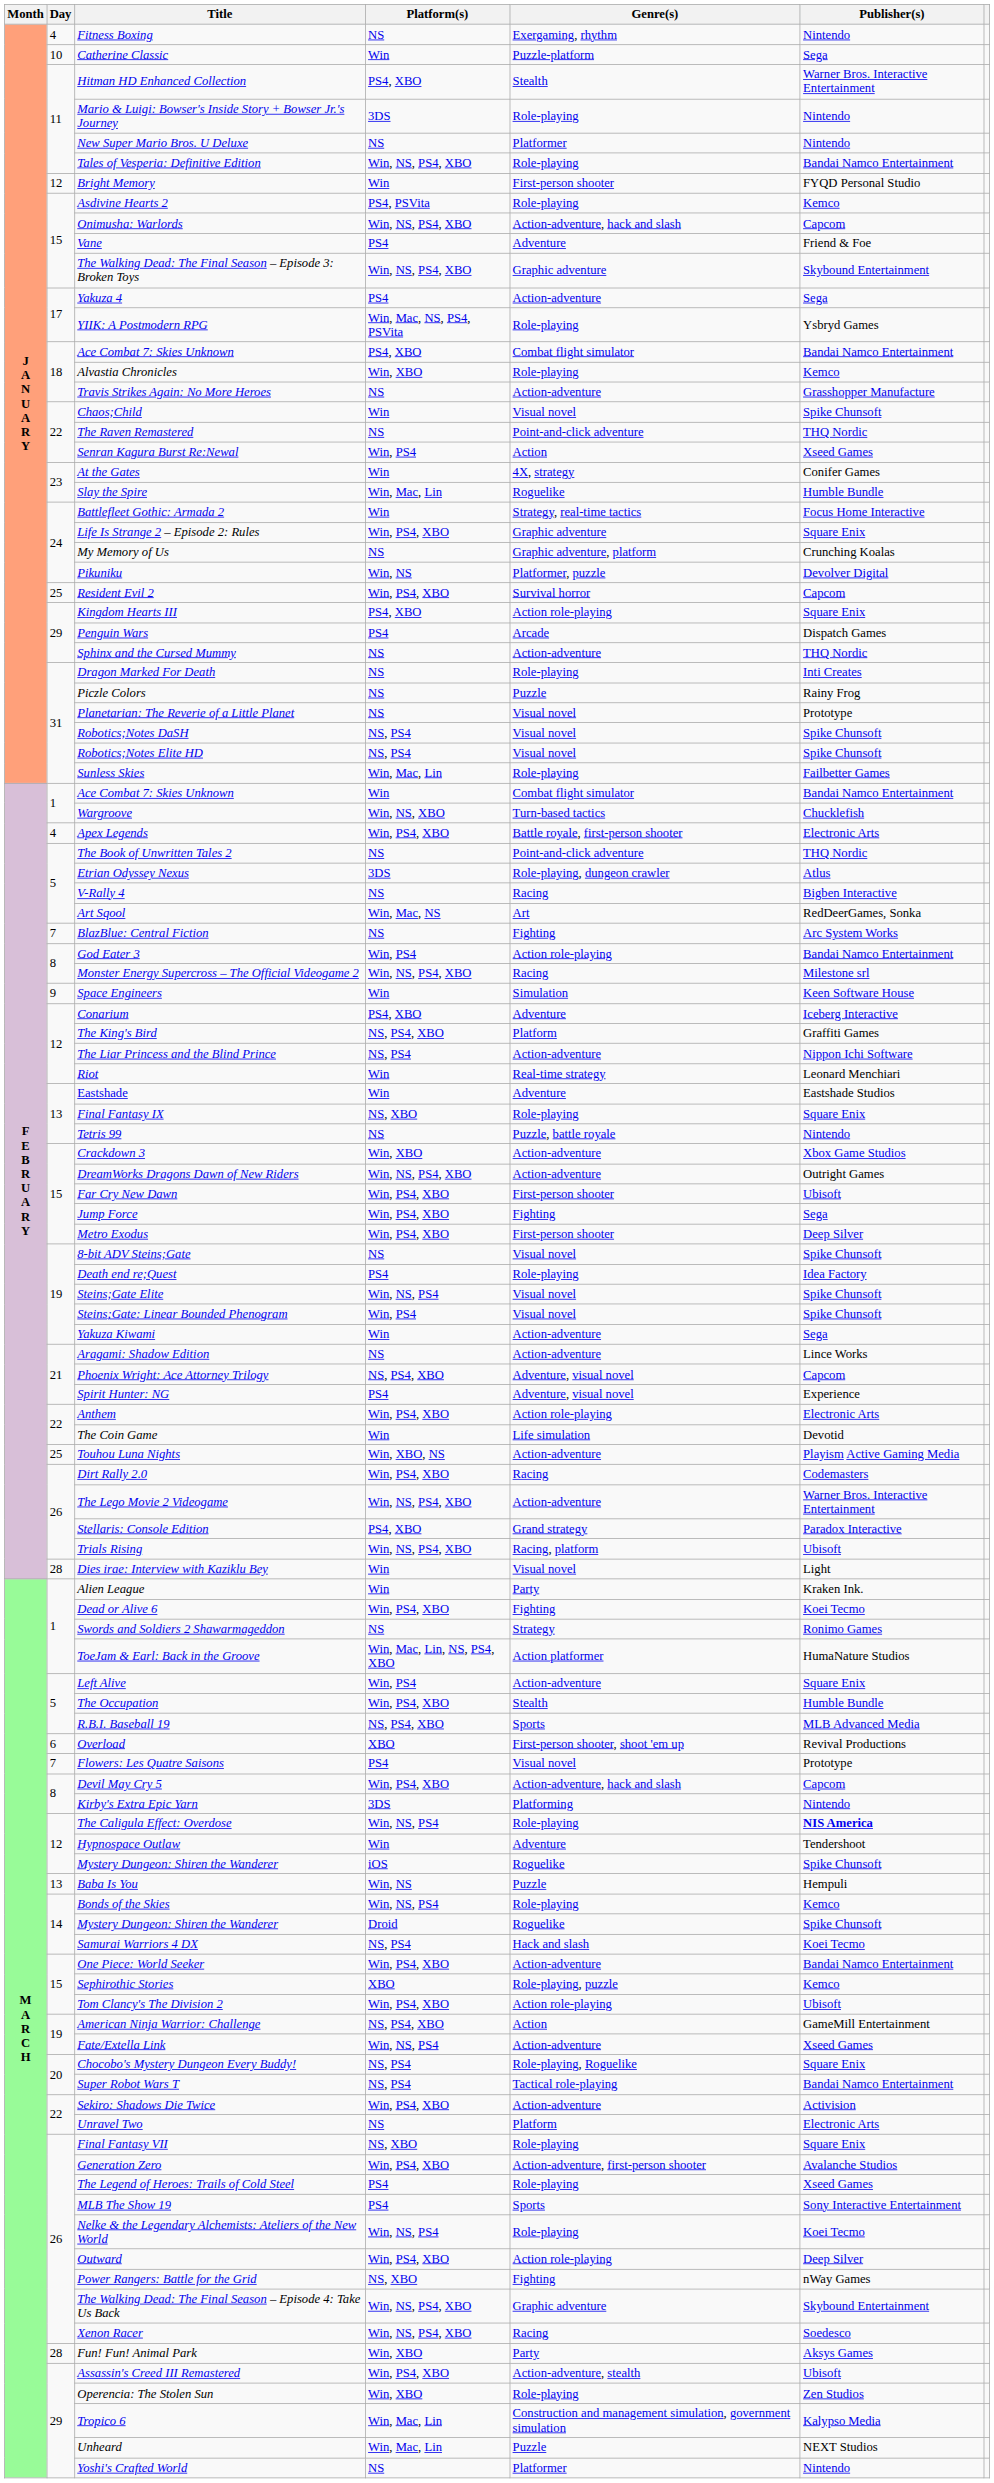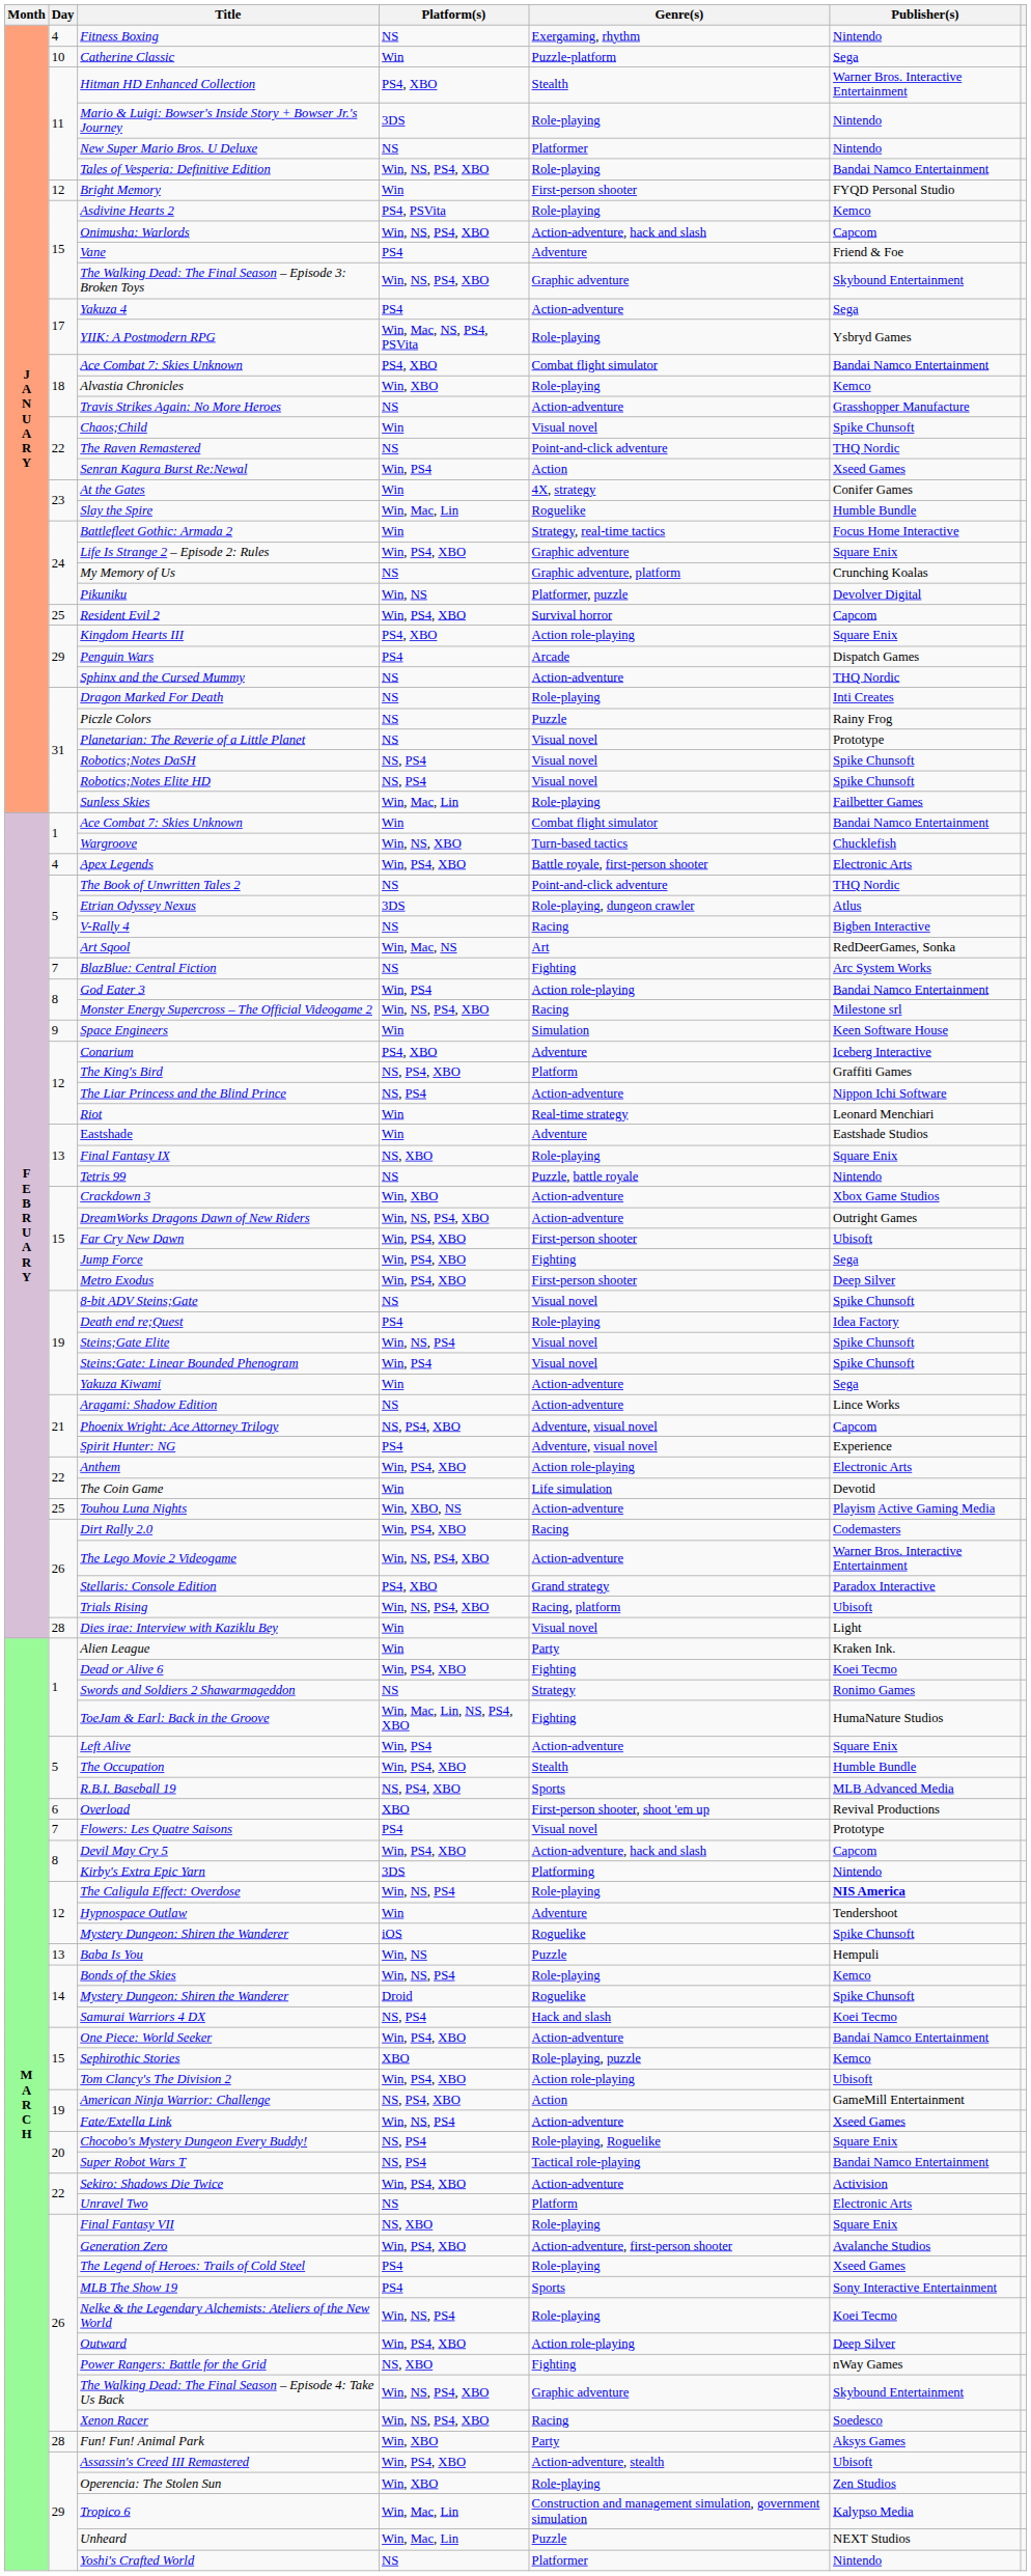ToeJam & Earl: Back in the Groove | Genre(s): Action platformer -> Fighting
